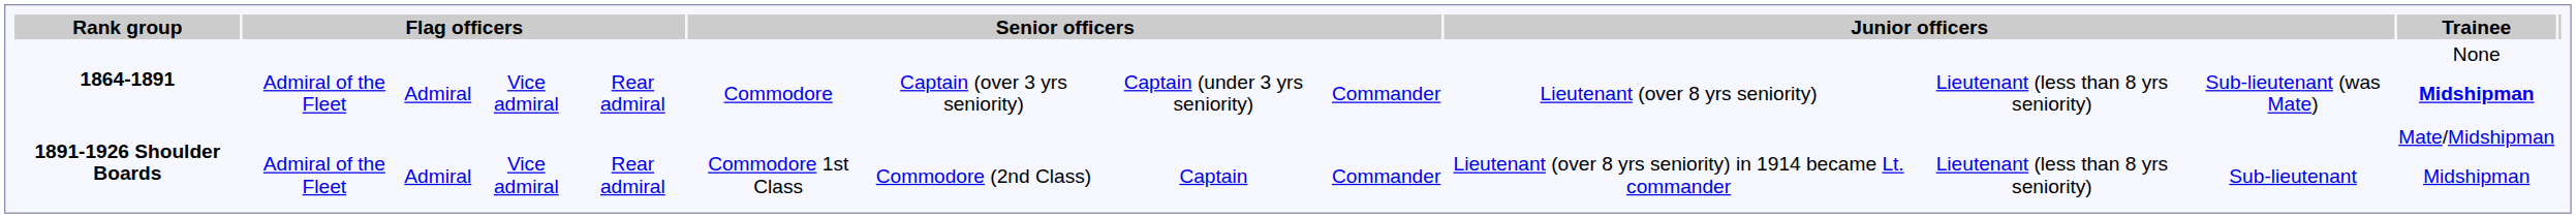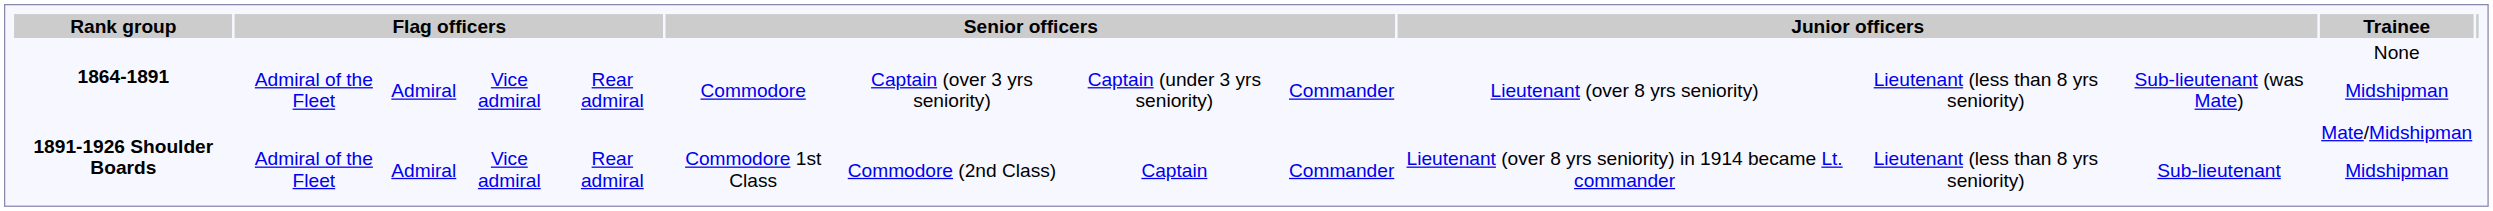1864-1891 / Admiral of the Fleet | Trainee: bold -> normal
